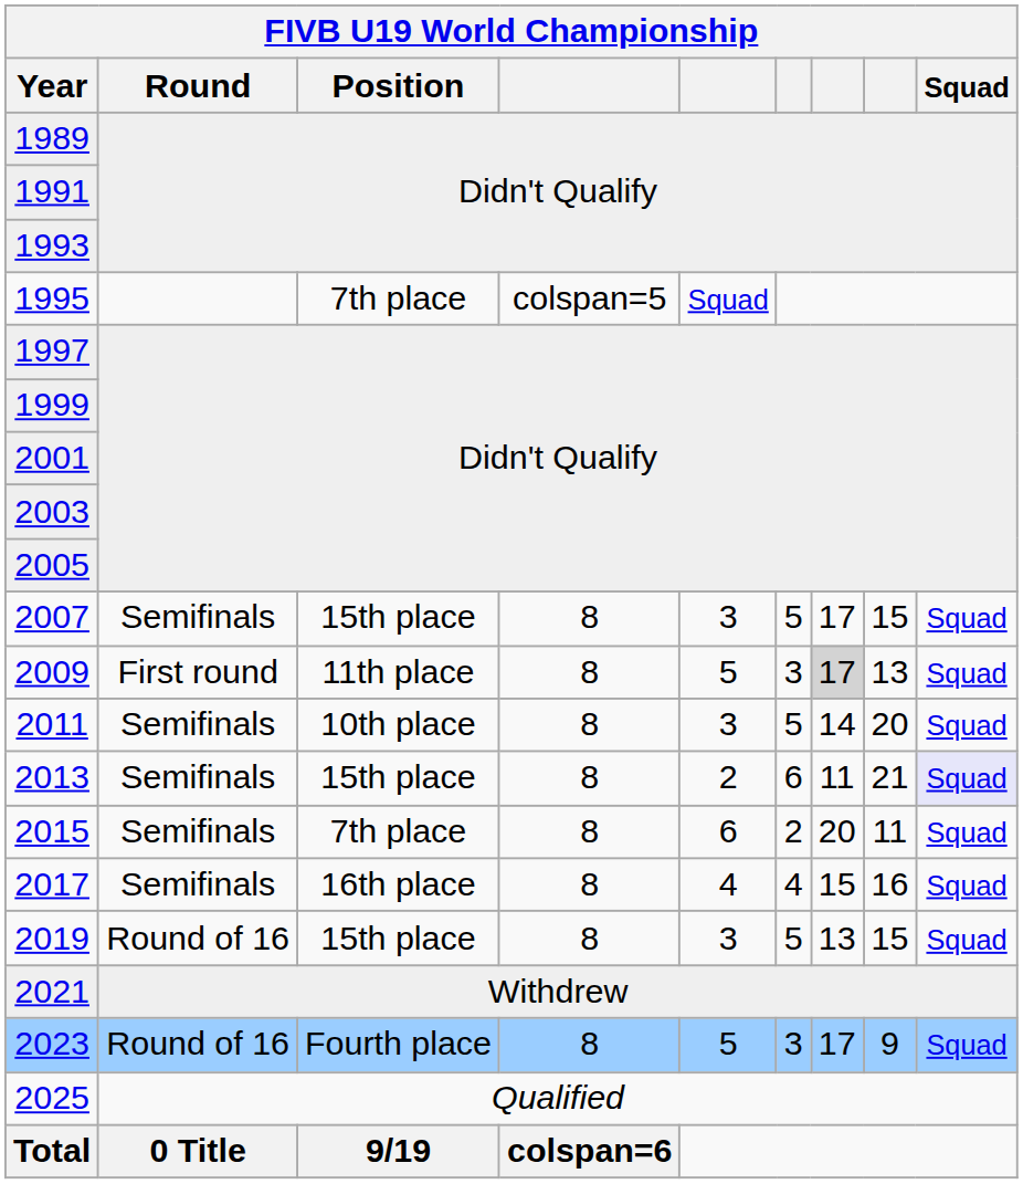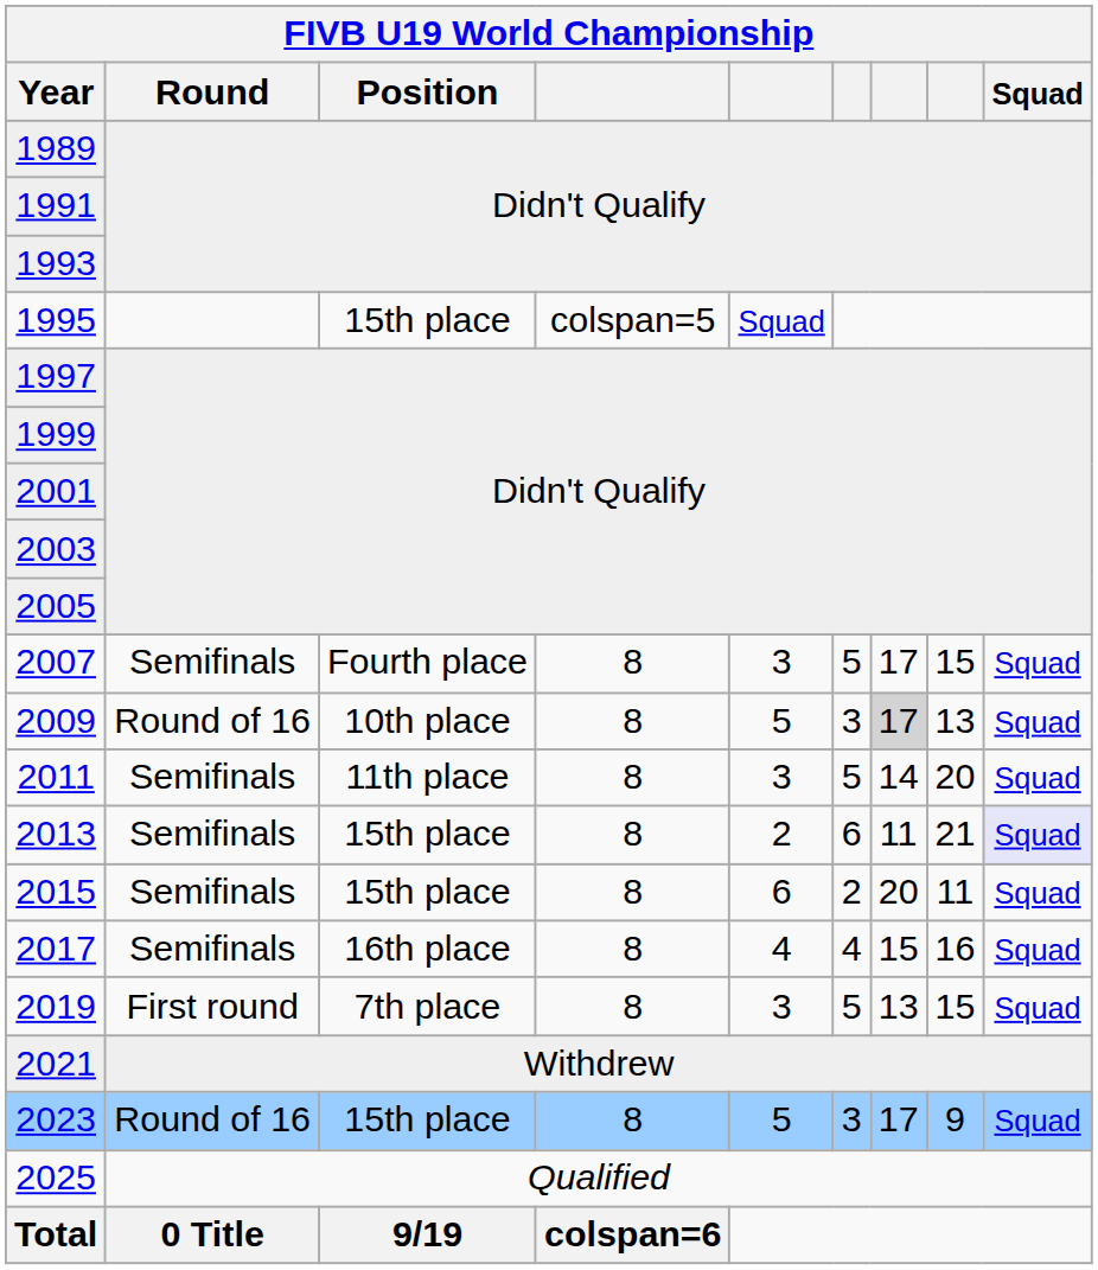1995 | FIVB U19 World Championship / Position: 7th place -> 15th place
2007 | FIVB U19 World Championship / Position: 15th place -> Fourth place
2009 | FIVB U19 World Championship / Round: First round -> Round of 16
2009 | FIVB U19 World Championship / Position: 11th place -> 10th place
2011 | FIVB U19 World Championship / Position: 10th place -> 11th place
2015 | FIVB U19 World Championship / Position: 7th place -> 15th place
2019 | FIVB U19 World Championship / Round: Round of 16 -> First round
2019 | FIVB U19 World Championship / Position: 15th place -> 7th place
2023 | FIVB U19 World Championship / Position: Fourth place -> 15th place
